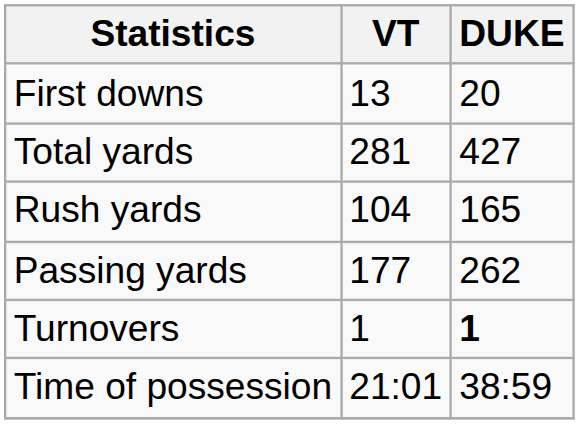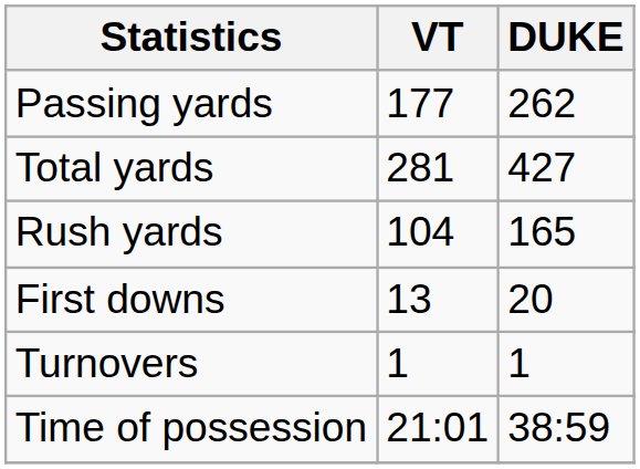rows swapped: First downs <-> Passing yards
Turnovers | DUKE: bold -> normal
